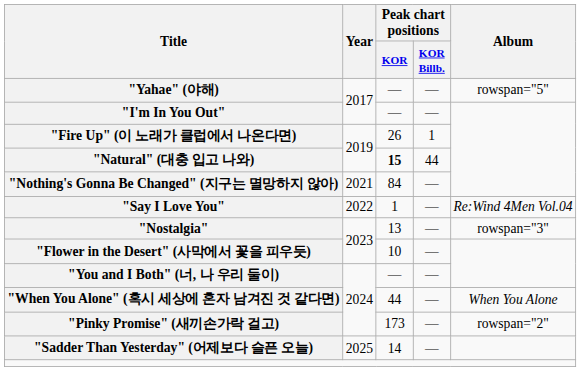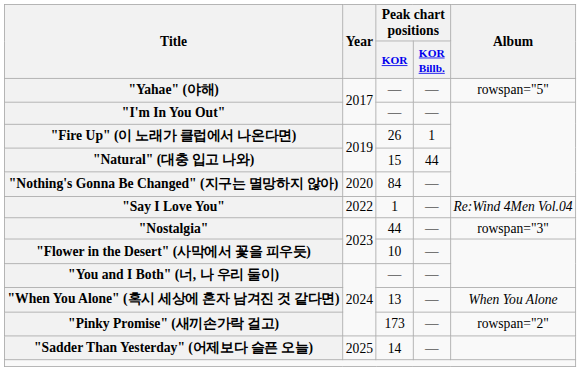"Natural" (대충 입고 나와) | Peak chart positions / KOR: bold -> normal
"Nothing's Gonna Be Changed" (지구는 멸망하지 않아) | Year: 2021 -> 2020
"Nostalgia" | Peak chart positions / KOR: 13 -> 44
"When You Alone" (혹시 세상에 혼자 남겨진 것 같다면) | Peak chart positions / KOR: 44 -> 13
